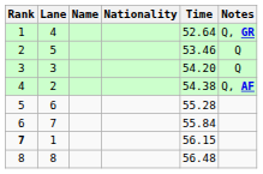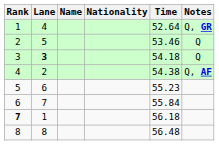row 4 | Lane: normal -> bold
row 4 | Time: 54.20 -> 54.18
row 6 | Time: 55.28 -> 55.23
row 8 | Time: 56.15 -> 56.18
